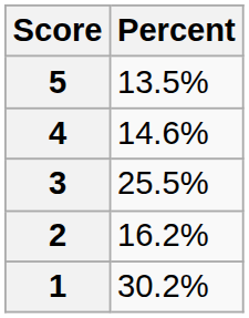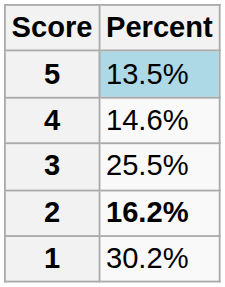5 | Percent: no background -> lightblue background
2 | Percent: normal -> bold
